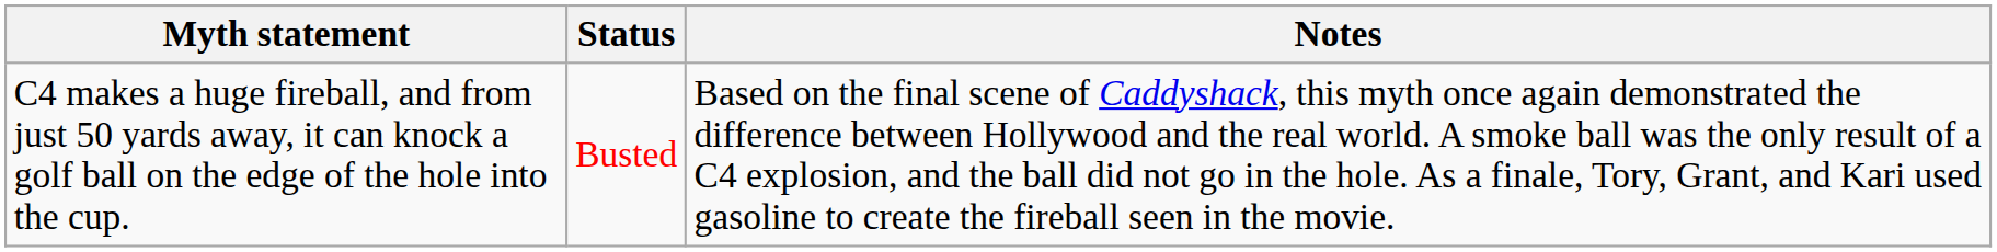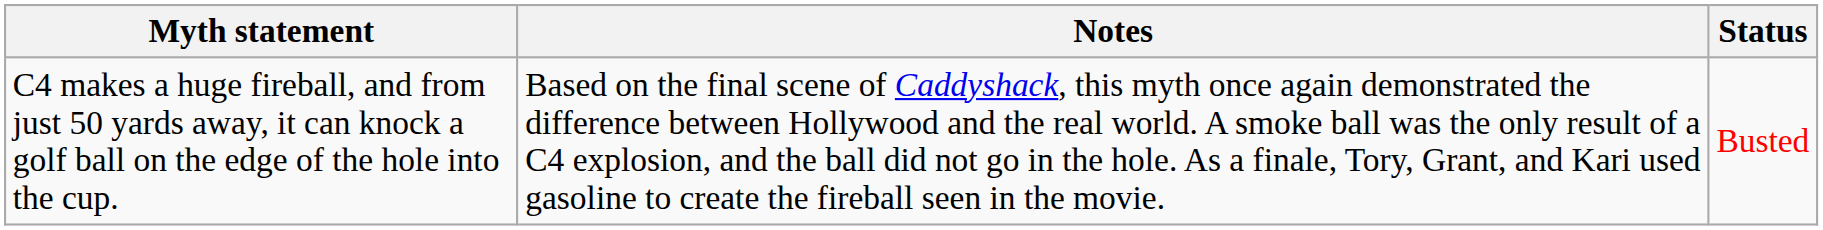columns swapped: Status <-> Notes
